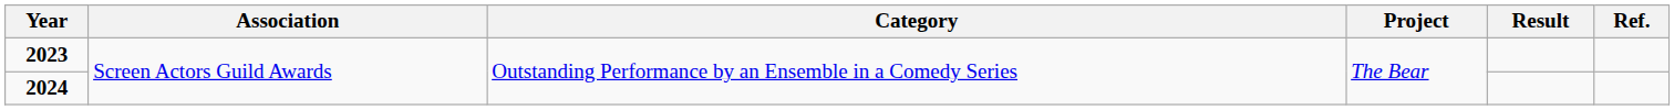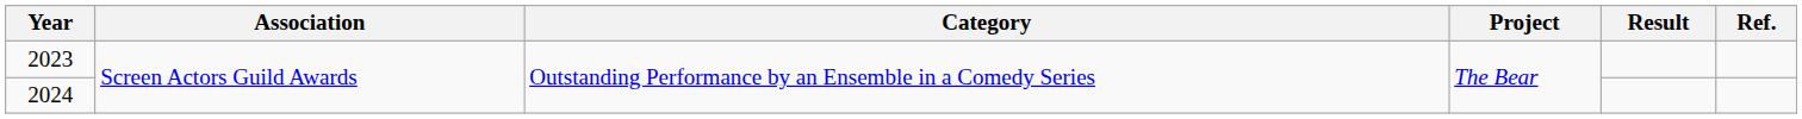2023 | Year: bold -> normal
2024 | Year: bold -> normal
